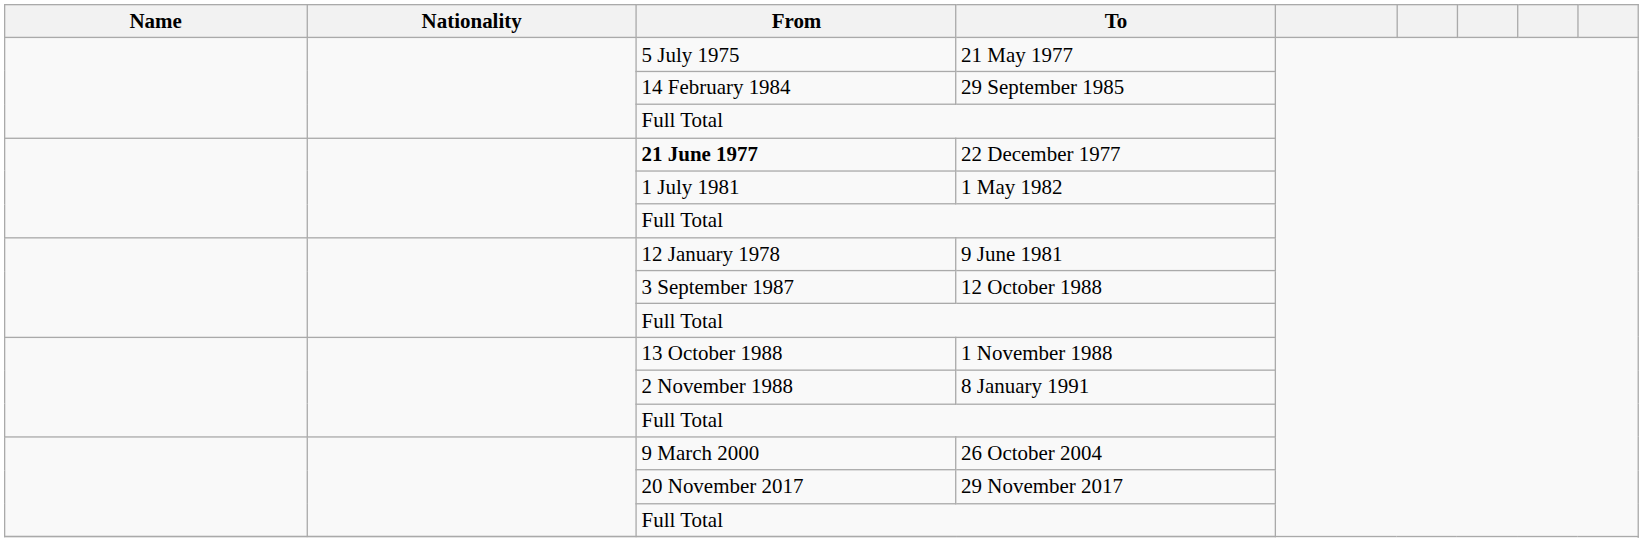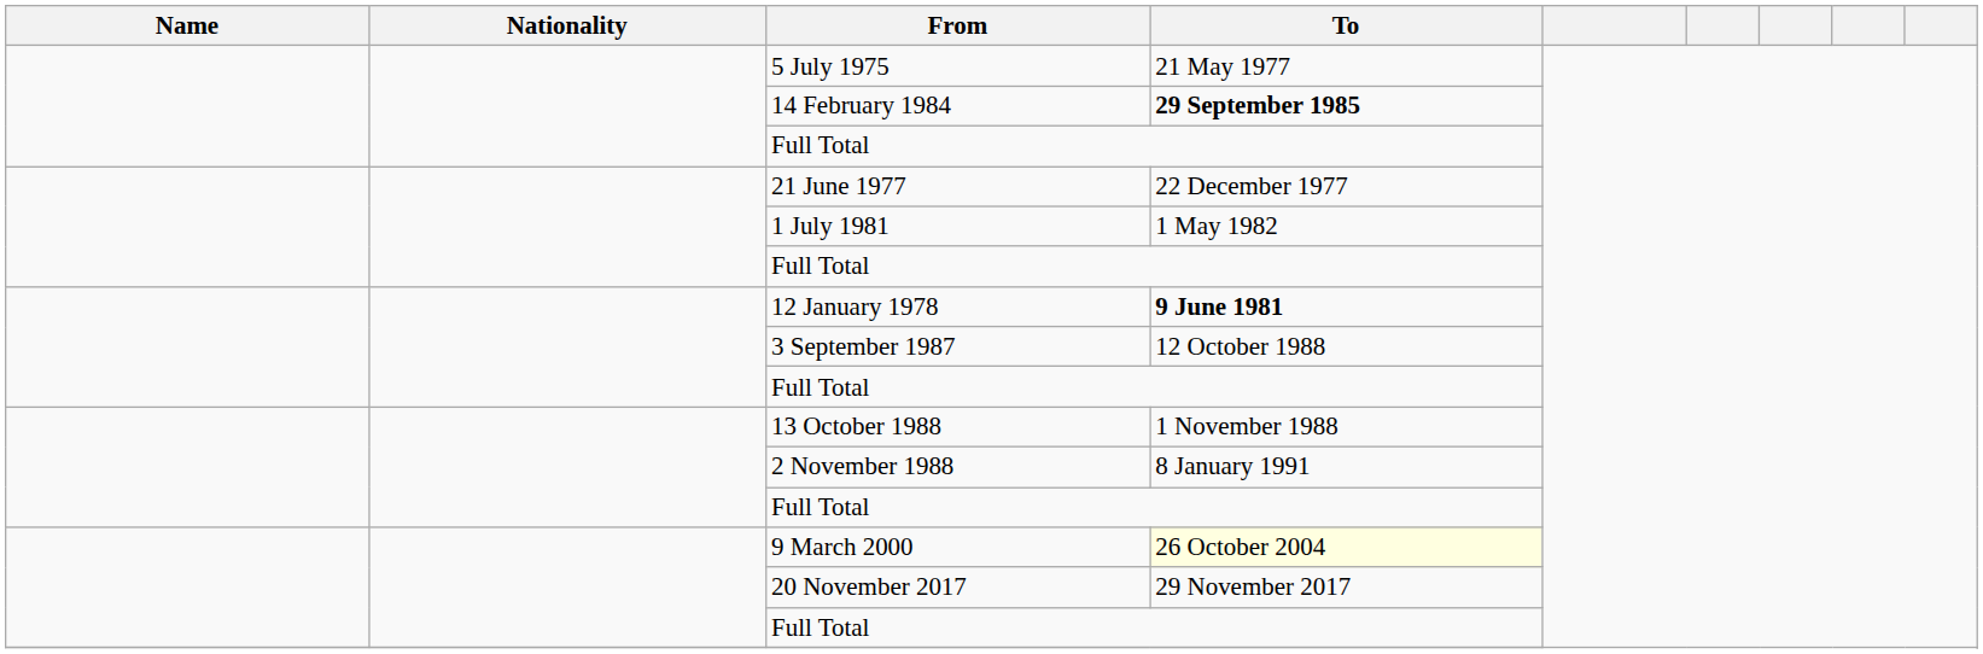14 February 1984 | To: normal -> bold
21 June 1977 | From: bold -> normal
12 January 1978 | To: normal -> bold
9 March 2000 | To: no background -> lightyellow background
